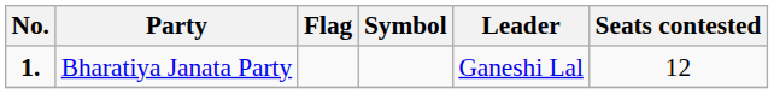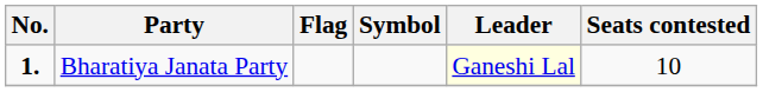Bharatiya Janata Party | Leader: no background -> lightyellow background
Bharatiya Janata Party | Seats contested: 12 -> 10
